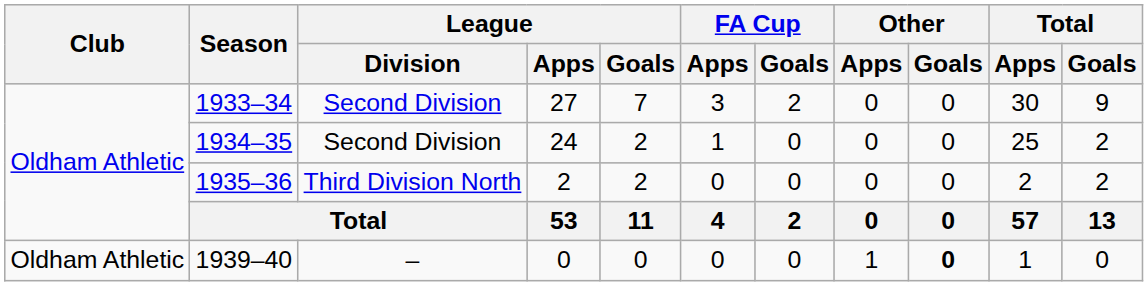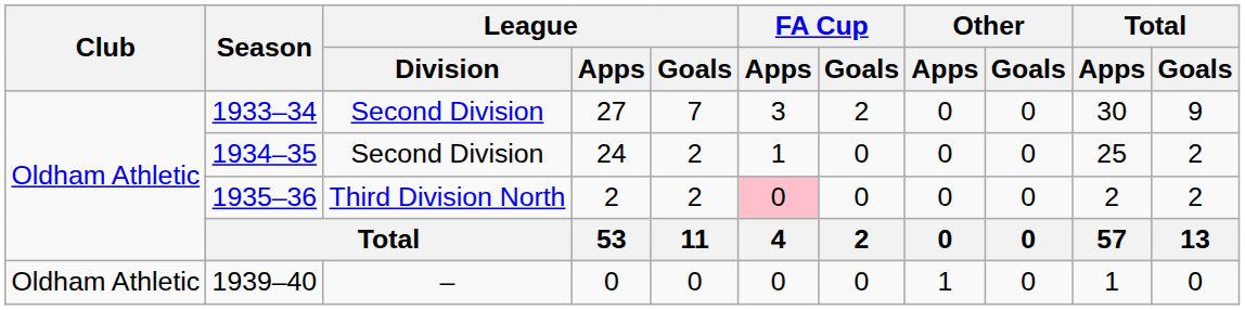1935–36 | FA Cup / Apps: no background -> pink background
1939–40 | Other / Goals: bold -> normal
